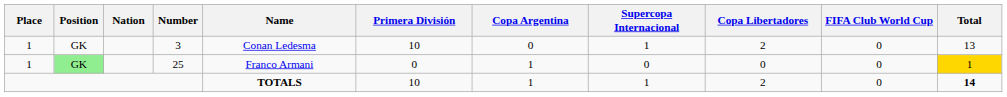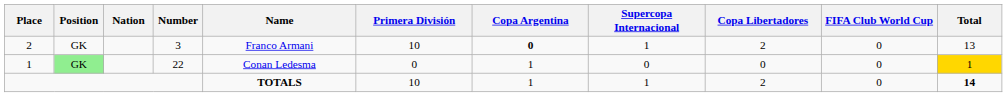row 2 | Place: 1 -> 2
row 2 | Name: Conan Ledesma -> Franco Armani
row 2 | Copa Argentina: normal -> bold
row 3 | Number: 25 -> 22
row 3 | Name: Franco Armani -> Conan Ledesma
